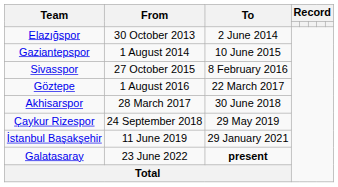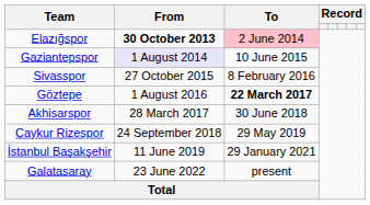Elazığspor | From: normal -> bold
Elazığspor | To: no background -> pink background
Gaziantepspor | From: no background -> lavender background
Göztepe | To: normal -> bold
Galatasaray | To: bold -> normal
